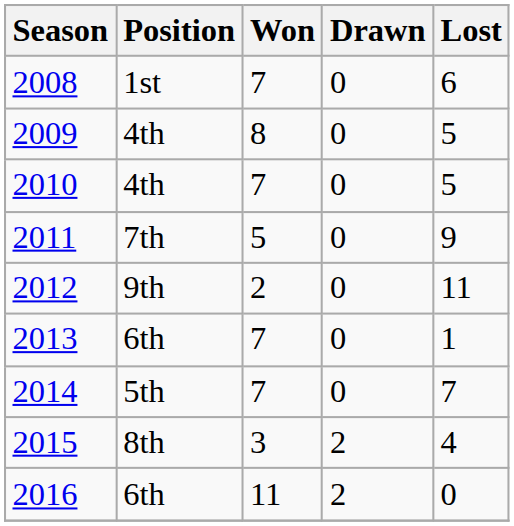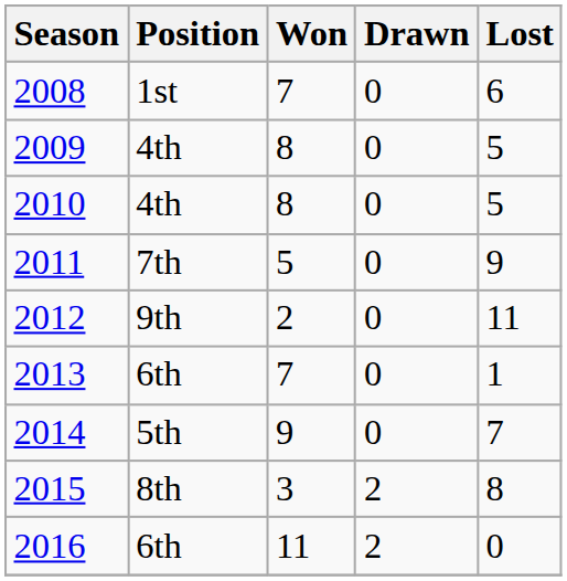2010 | Won: 7 -> 8
2014 | Won: 7 -> 9
2015 | Lost: 4 -> 8
